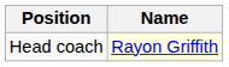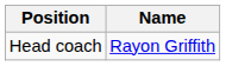Head coach | Name: lightyellow background -> no background
